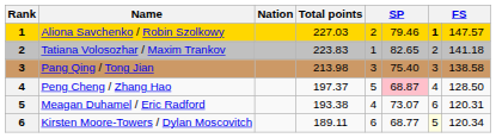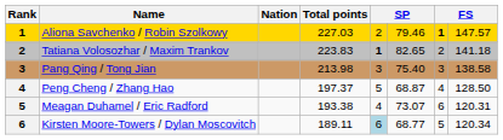Tatiana Volosozhar / Maxim Trankov | column 5: normal -> bold
Peng Cheng / Zhang Hao | column 6: pink background -> no background
Kirsten Moore-Towers / Dylan Moscovitch | column 5: no background -> lightblue background
Kirsten Moore-Towers / Dylan Moscovitch | column 7: lightyellow background -> no background
